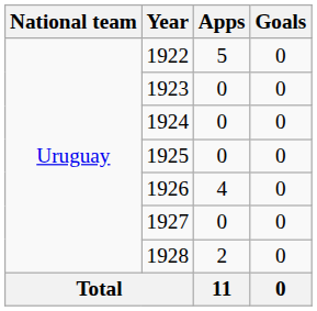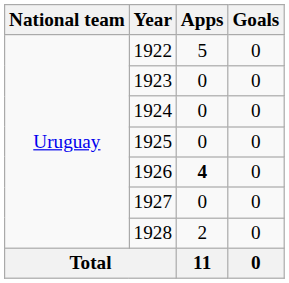1926 | Apps: normal -> bold
